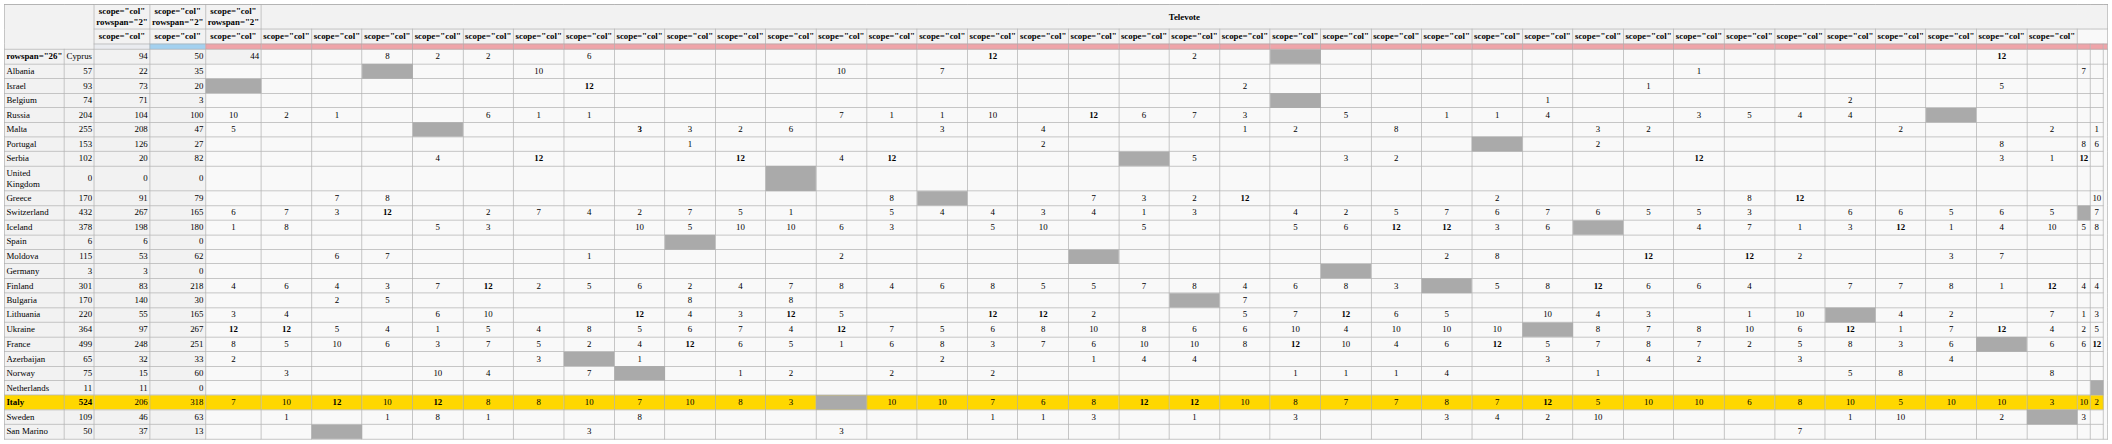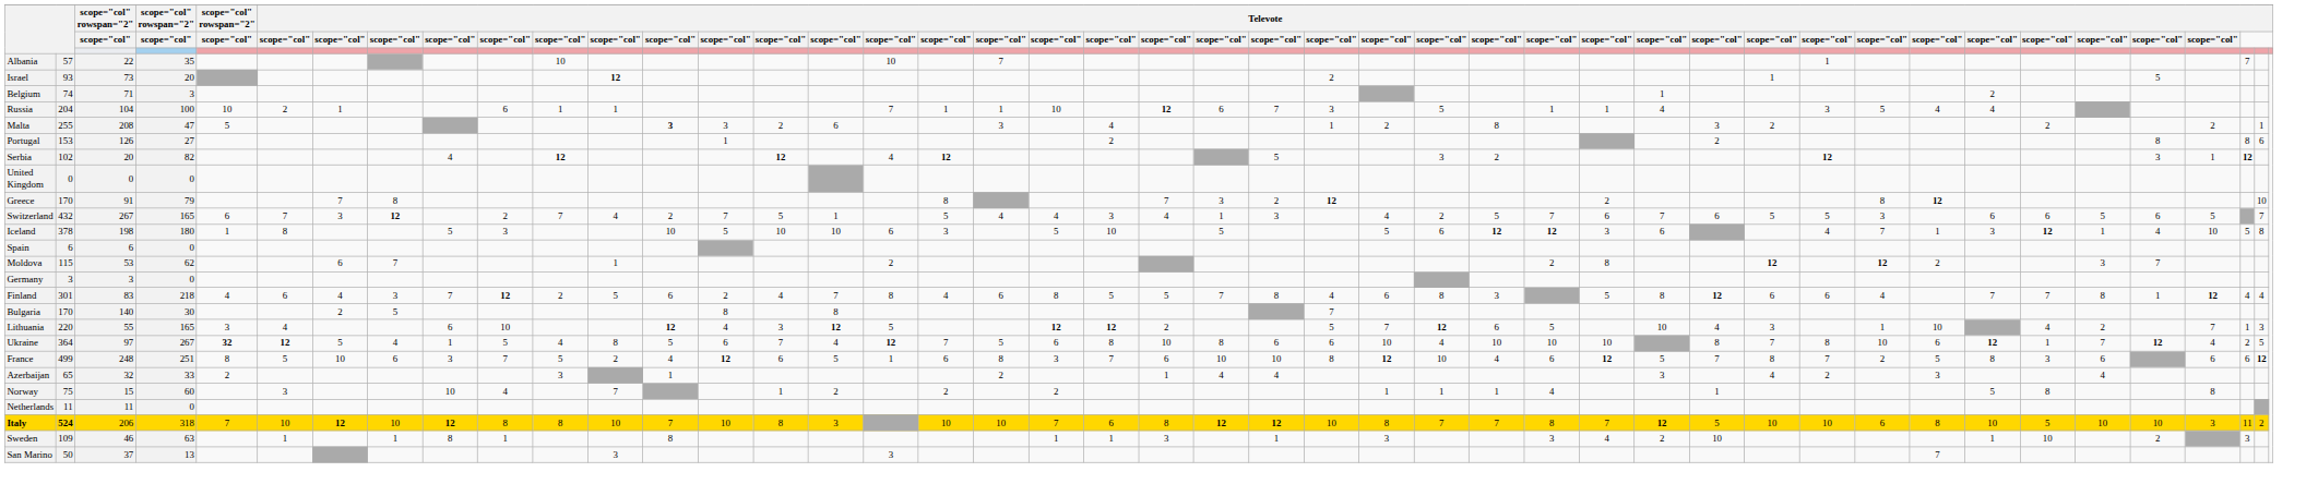- row: rowspan="26" | Cyprus | 94 | 50 | 44 | 8 | 2 | 2 | 6 | 12 | 2 | 12
Ukraine | column 5: 12 -> 32
Italy | column 42: 10 -> 11
